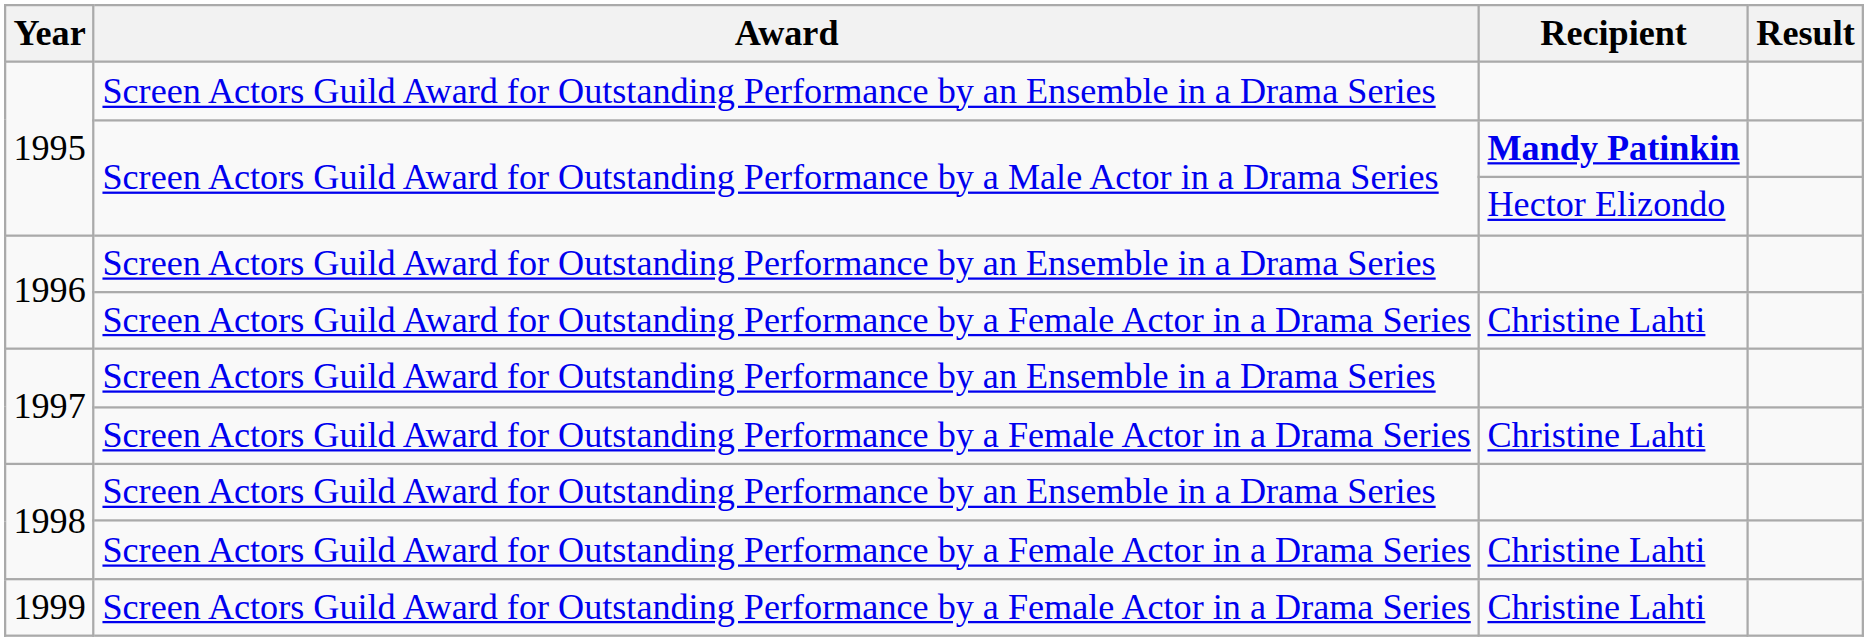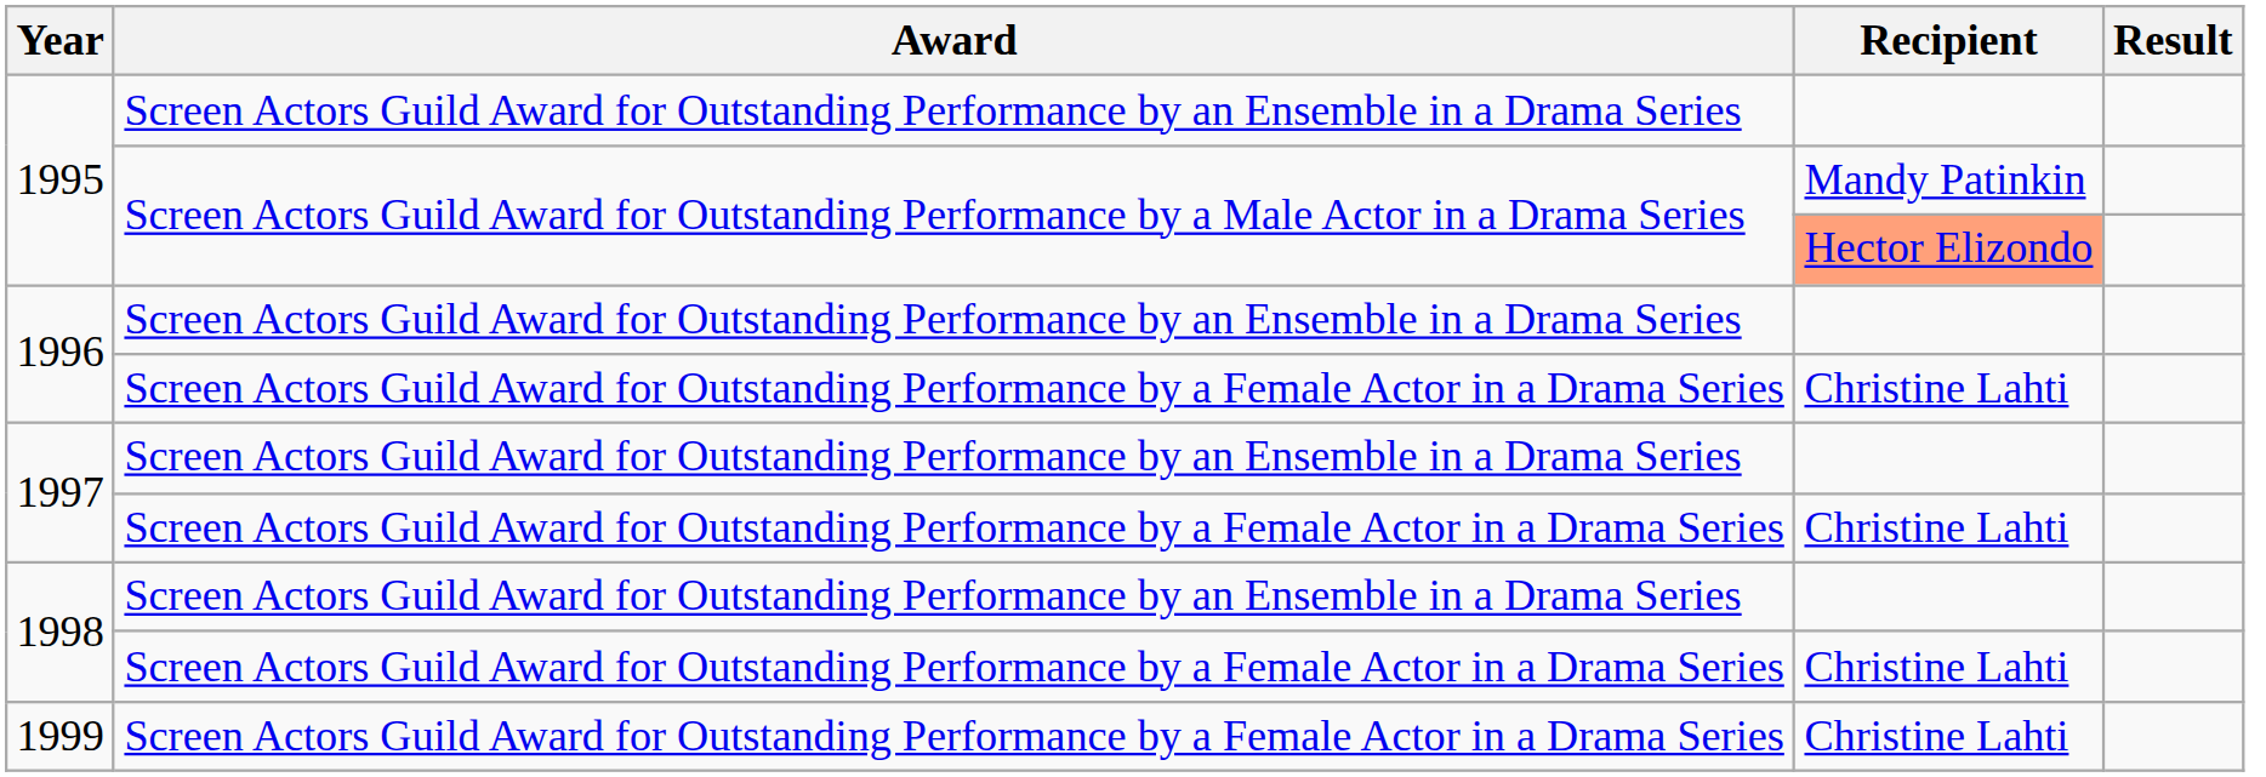1995 / Mandy Patinkin | Recipient: bold -> normal
1995 / Hector Elizondo | Recipient: no background -> lightsalmon background
